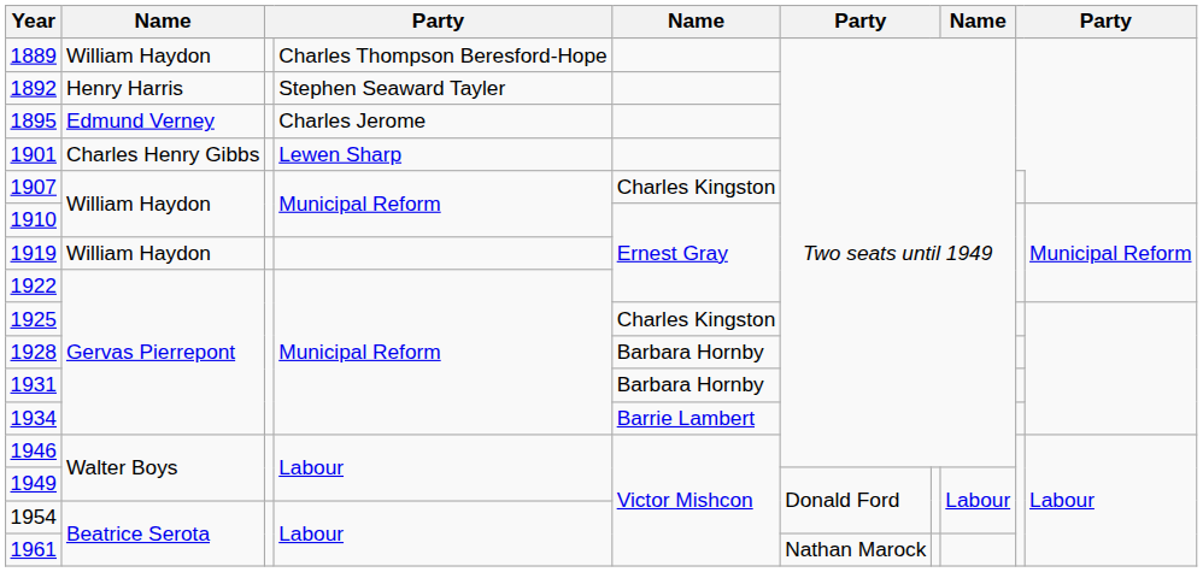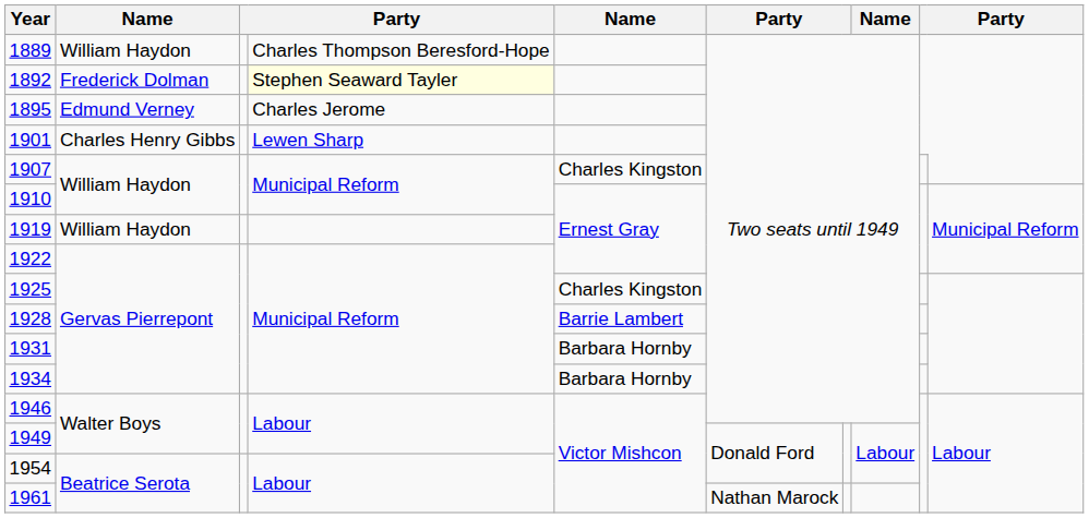1892 | column 2: Henry Harris -> Frederick Dolman
1892 | column 4: no background -> lightyellow background
1928 | column 5: Barbara Hornby -> Barrie Lambert
1934 | column 5: Barrie Lambert -> Barbara Hornby
